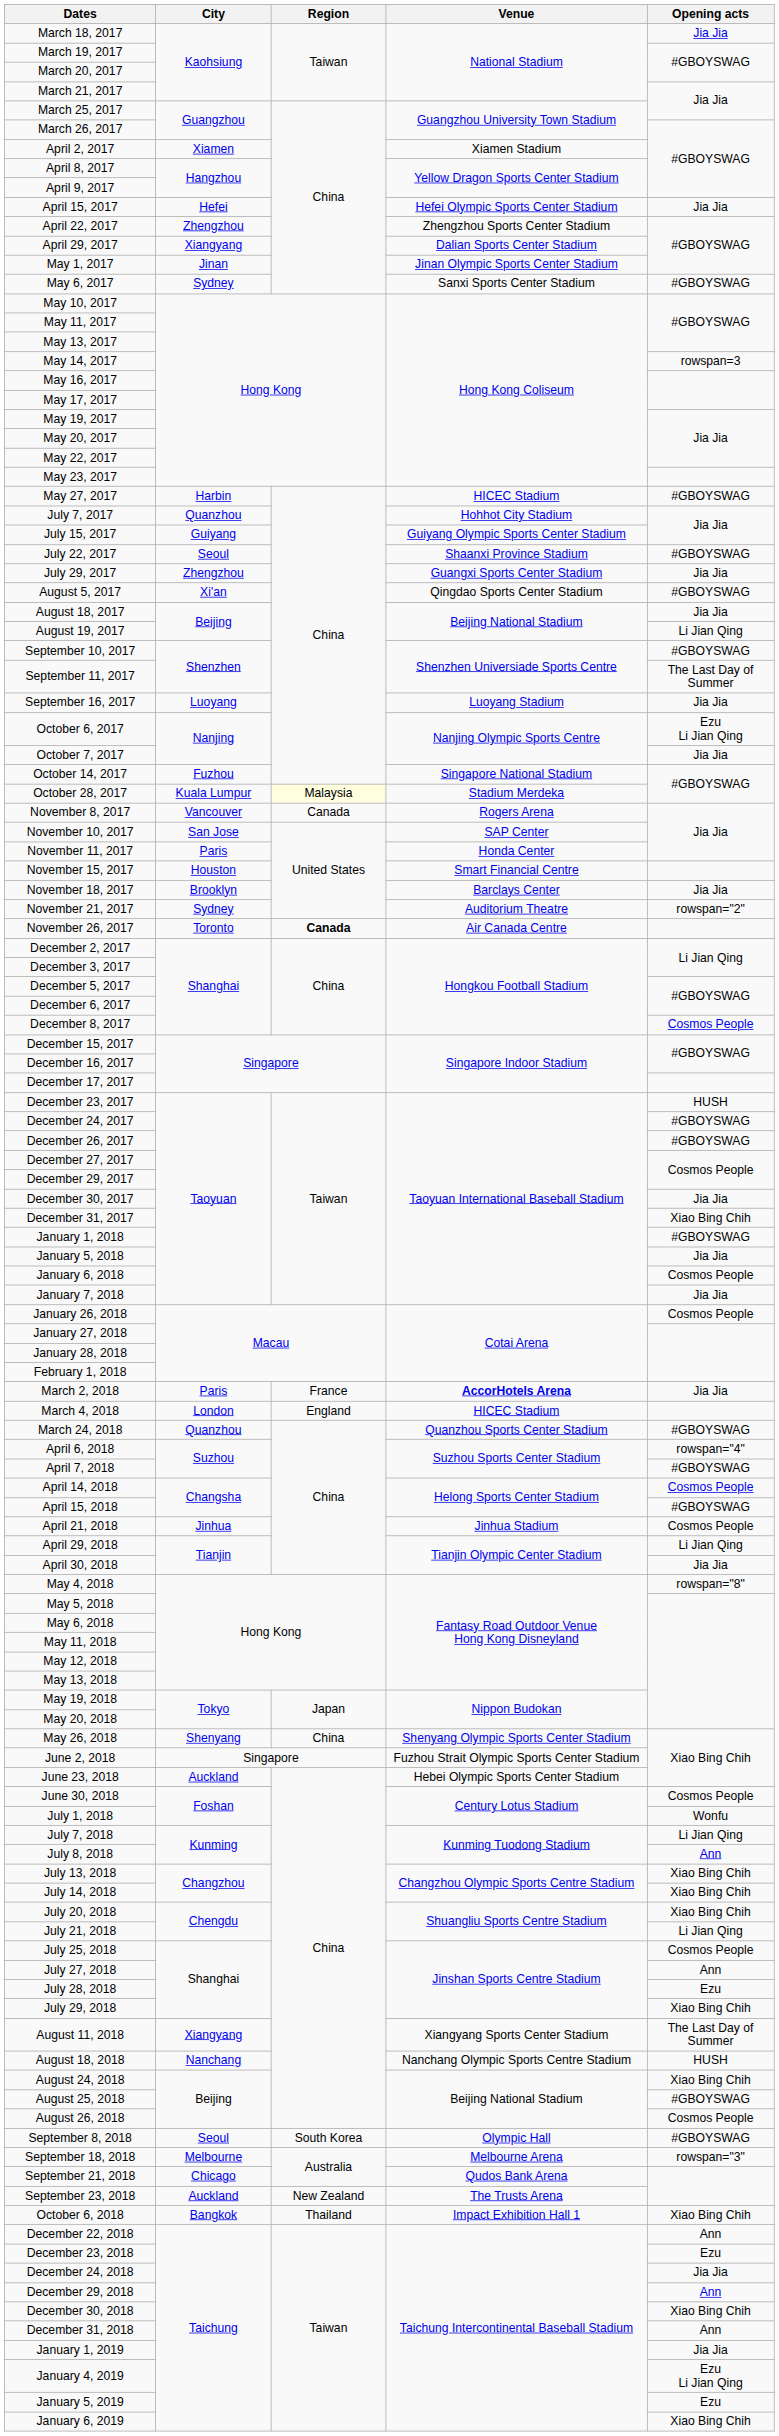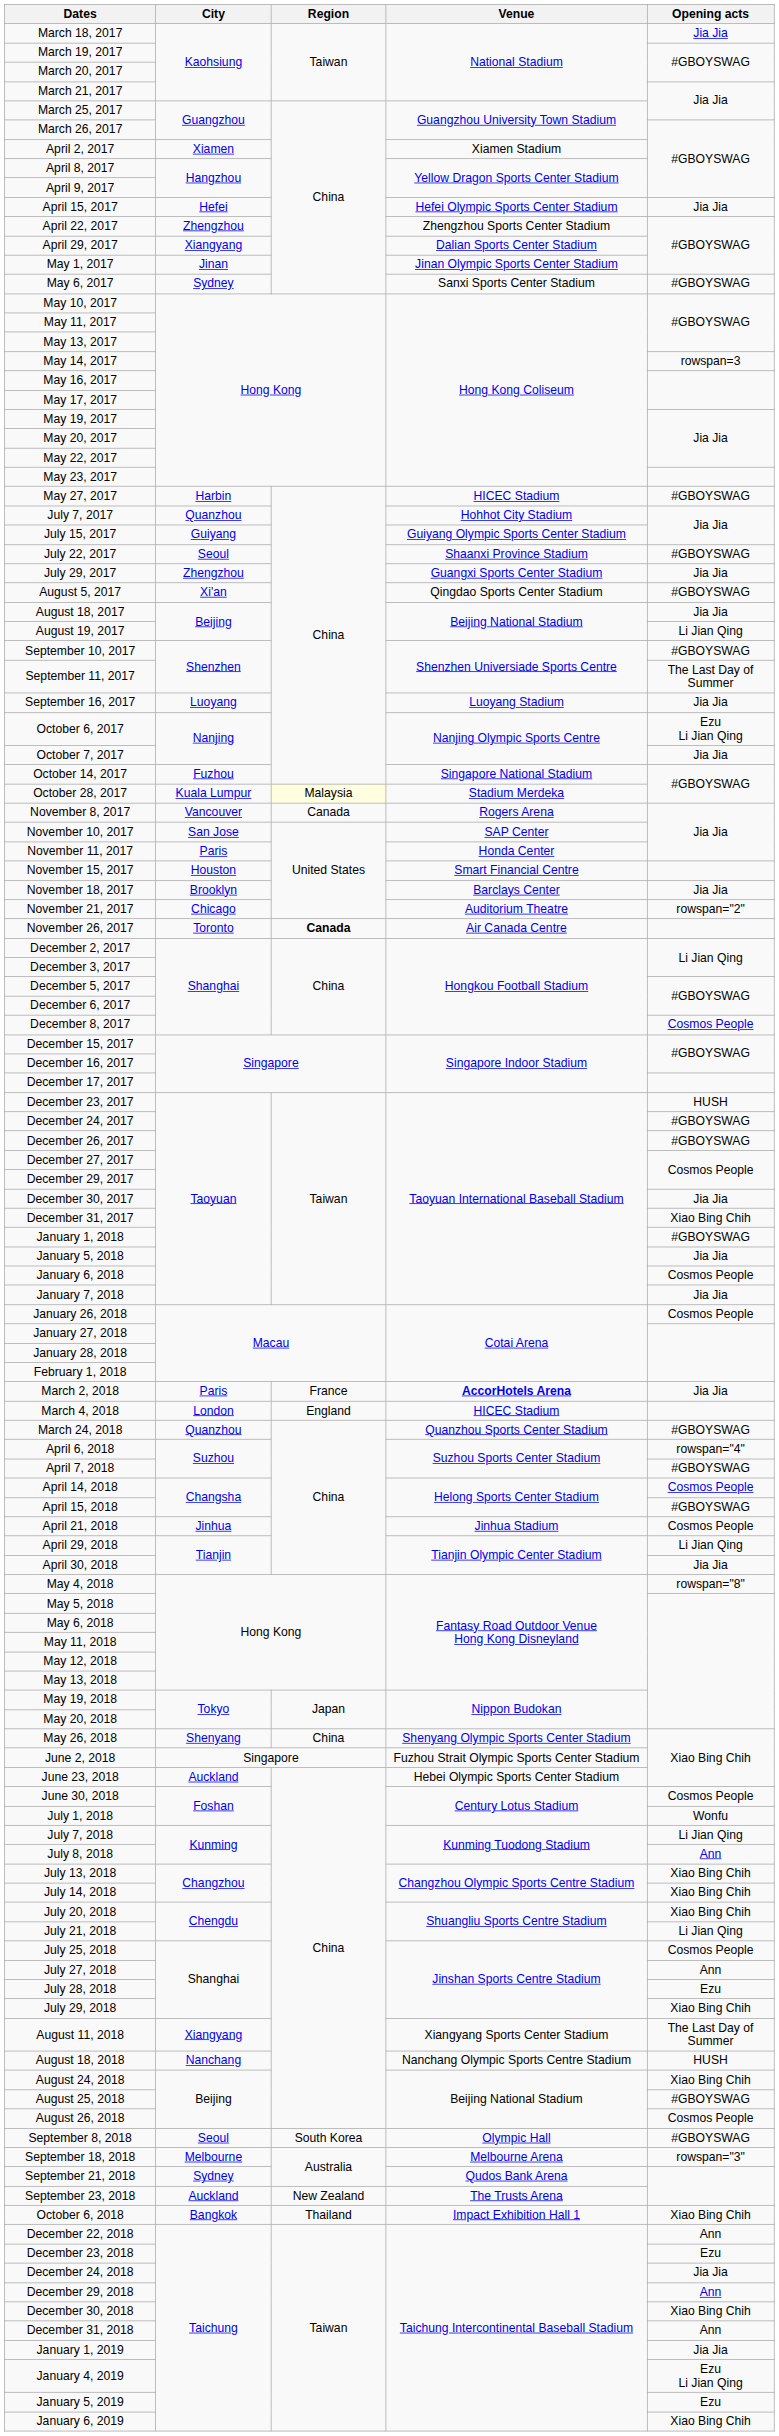November 21, 2017 | City: Sydney -> Chicago
September 21, 2018 | City: Chicago -> Sydney
